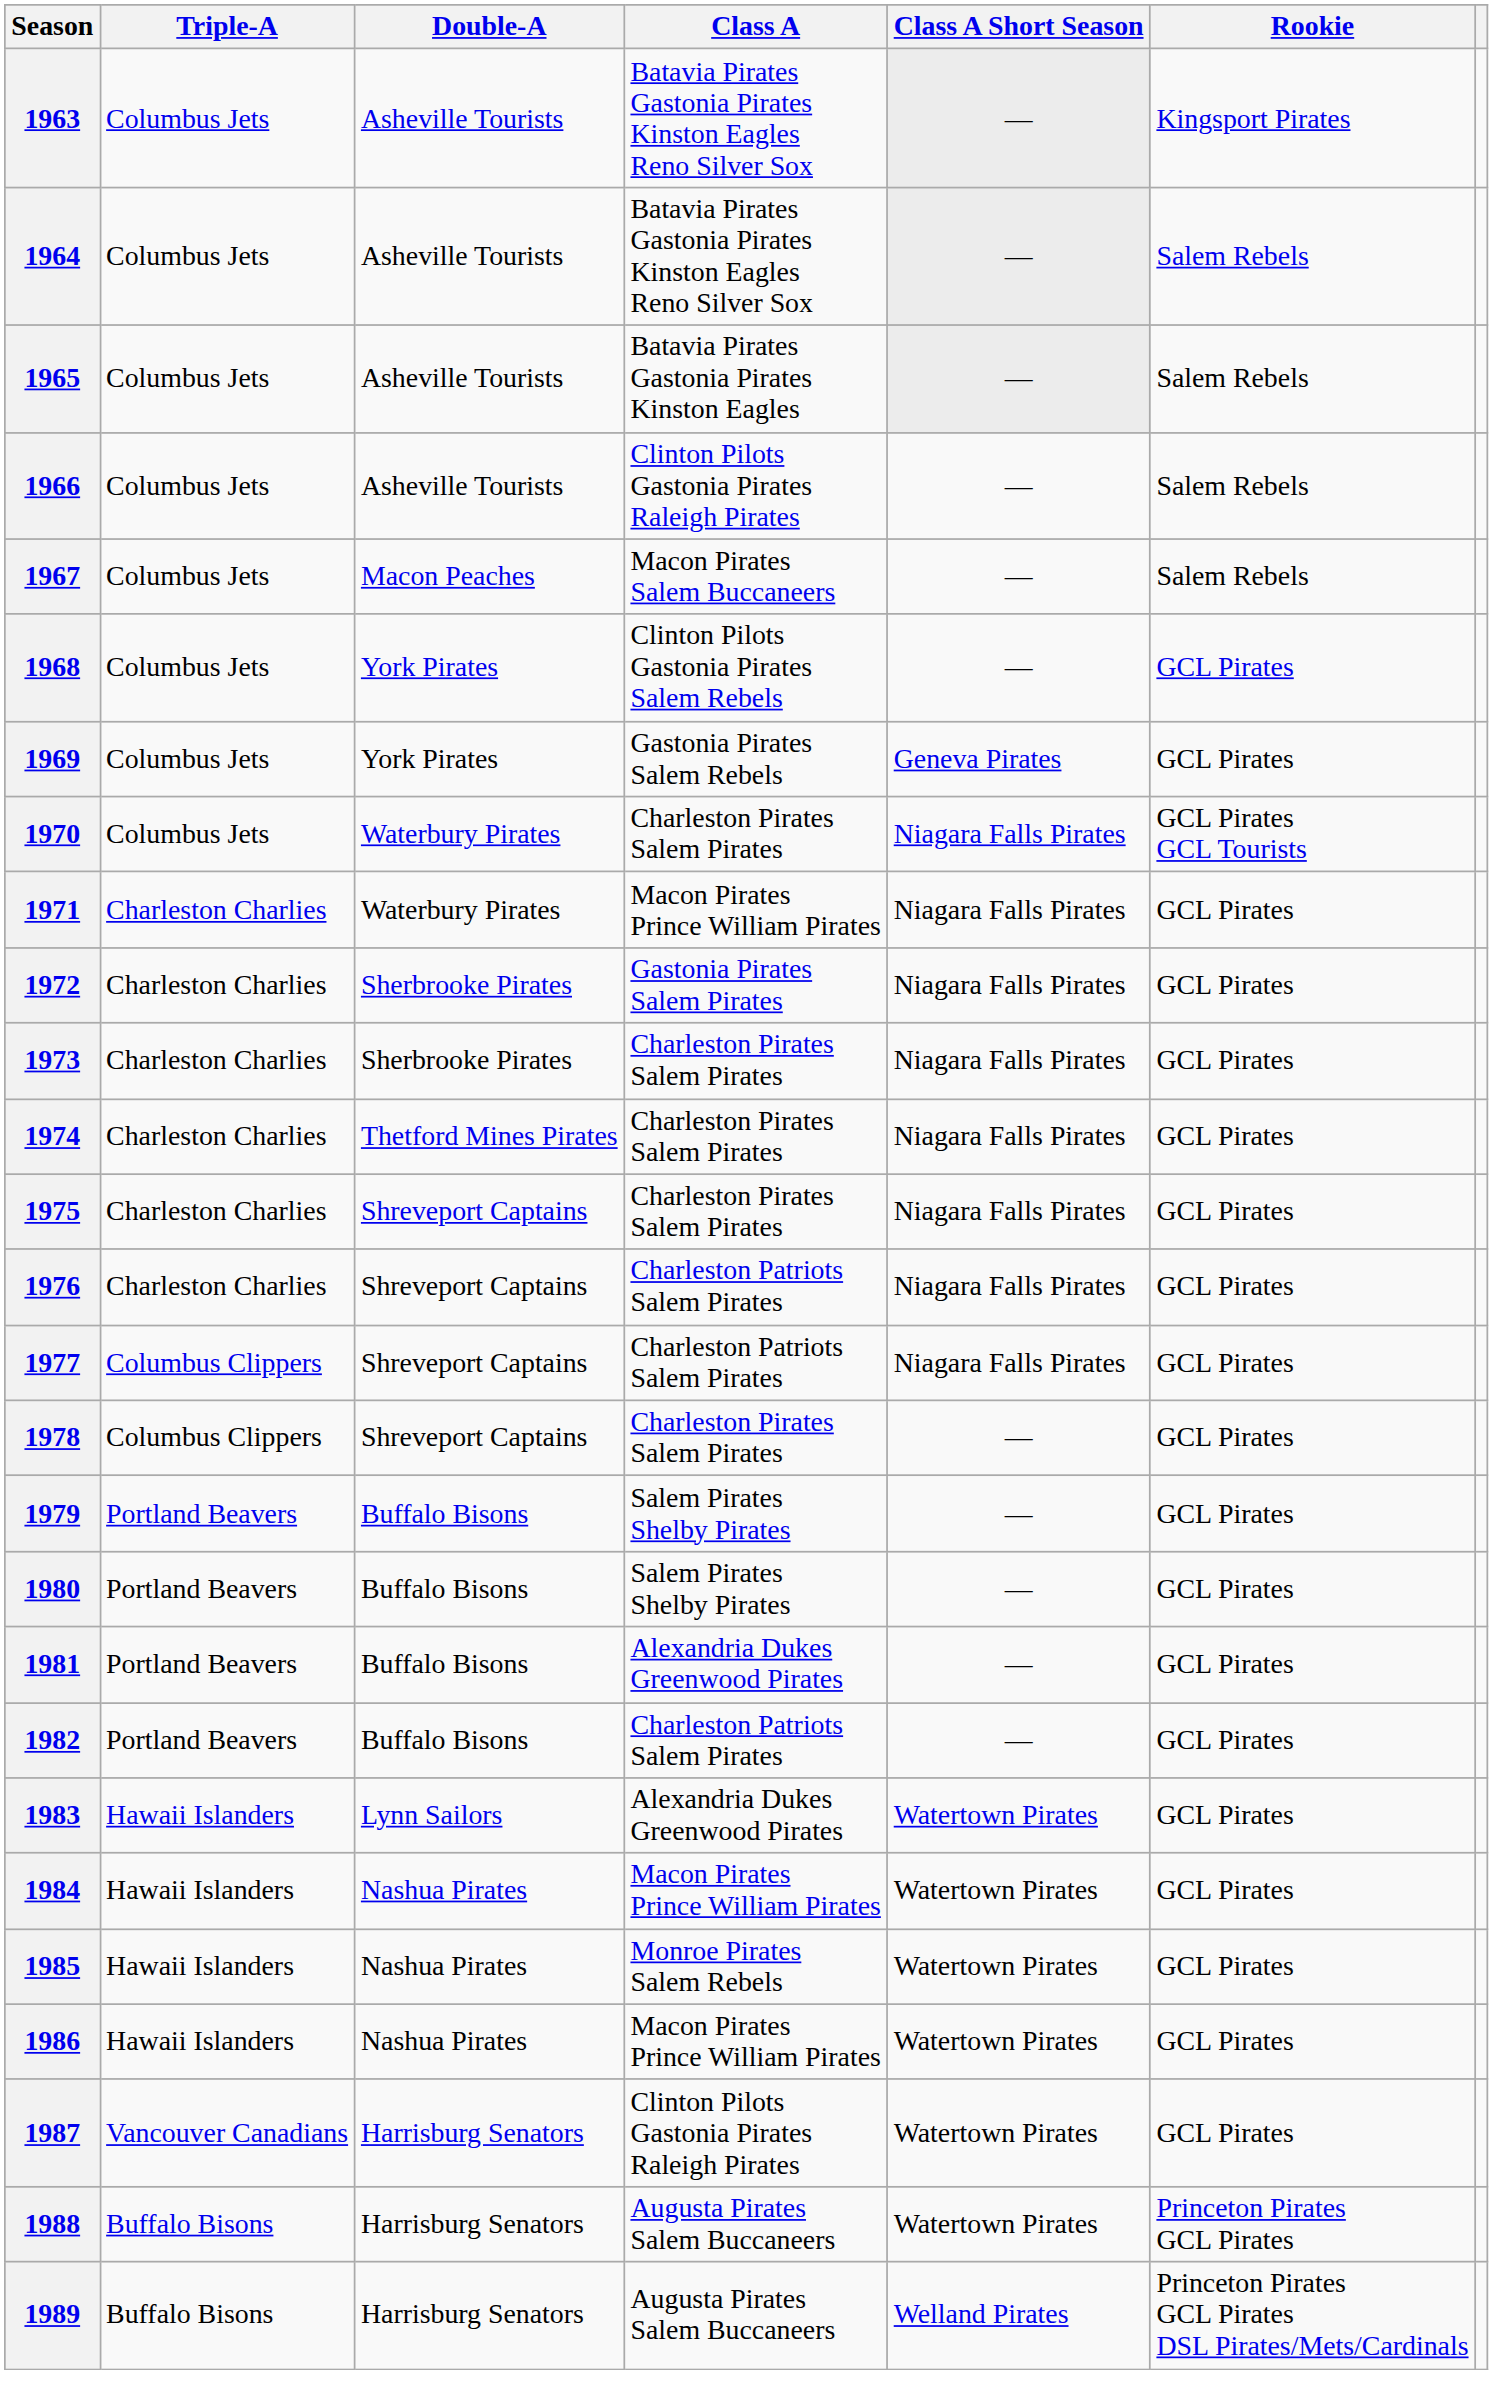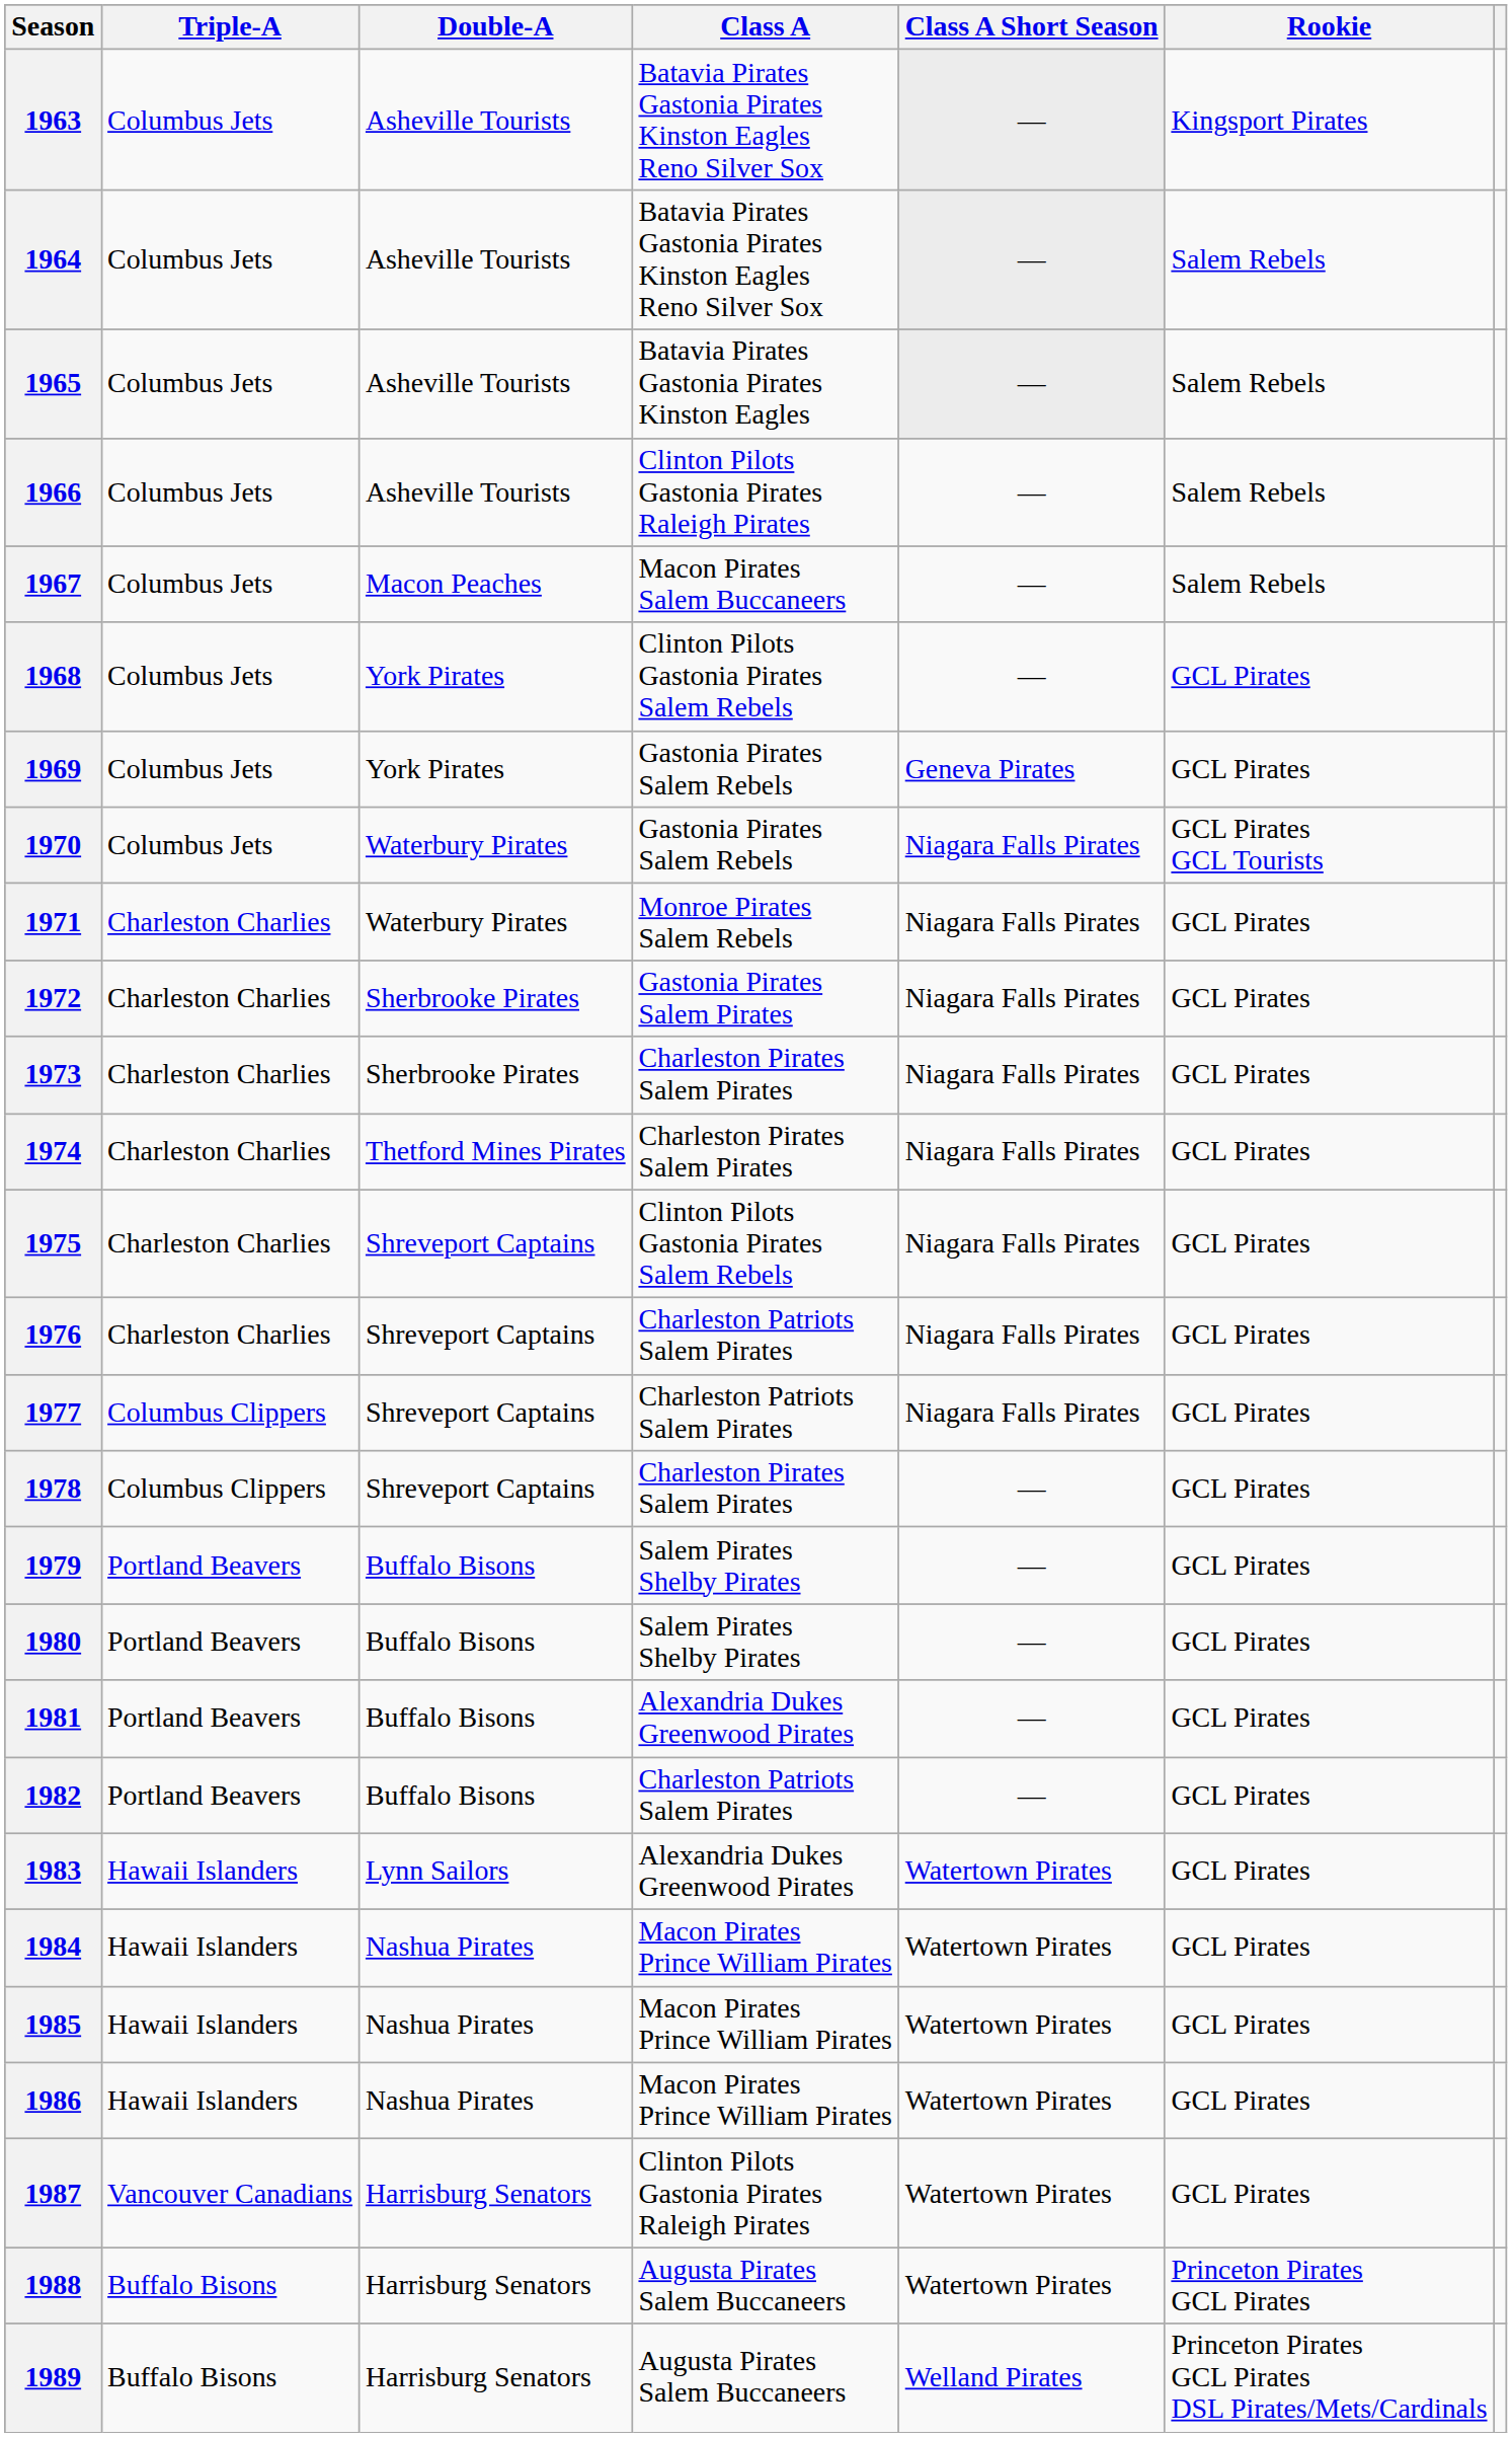1970 | Class A: Charleston Pirates Salem Pirates -> Gastonia Pirates Salem Rebels
1971 | Class A: Macon Pirates Prince William Pirates -> Monroe Pirates Salem Rebels
1975 | Class A: Charleston Pirates Salem Pirates -> Clinton Pilots Gastonia Pirates Salem Rebels
1985 | Class A: Monroe Pirates Salem Rebels -> Macon Pirates Prince William Pirates
